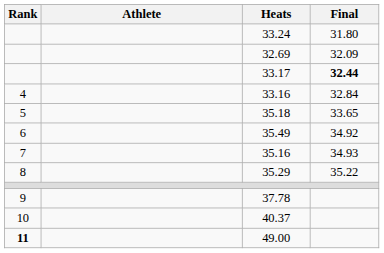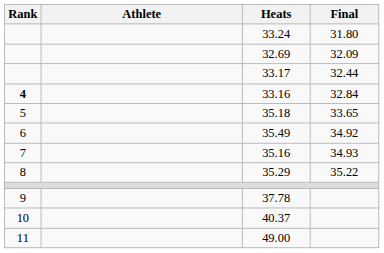33.17 | Final: bold -> normal
33.16 | Rank: normal -> bold
49.00 | Rank: bold -> normal
